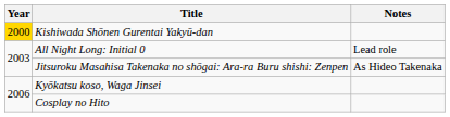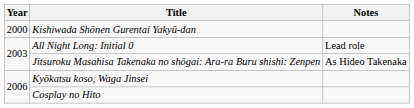Kishiwada Shōnen Gurentai Yakyū-dan | Year: gold background -> no background
